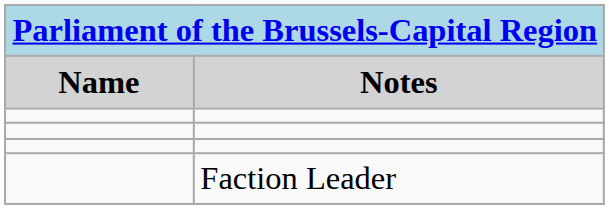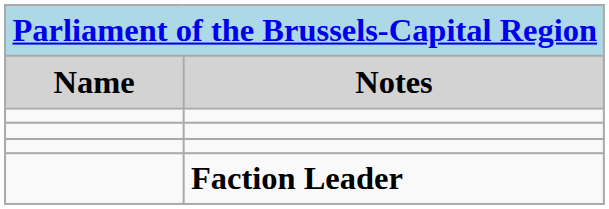Faction Leader | Notes: normal -> bold
